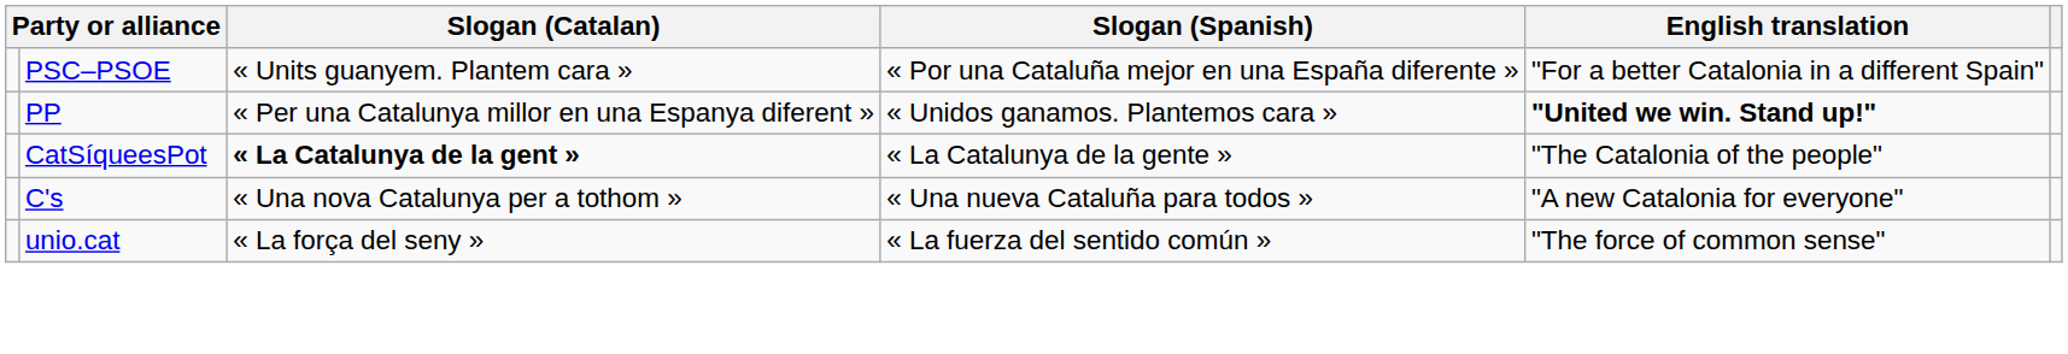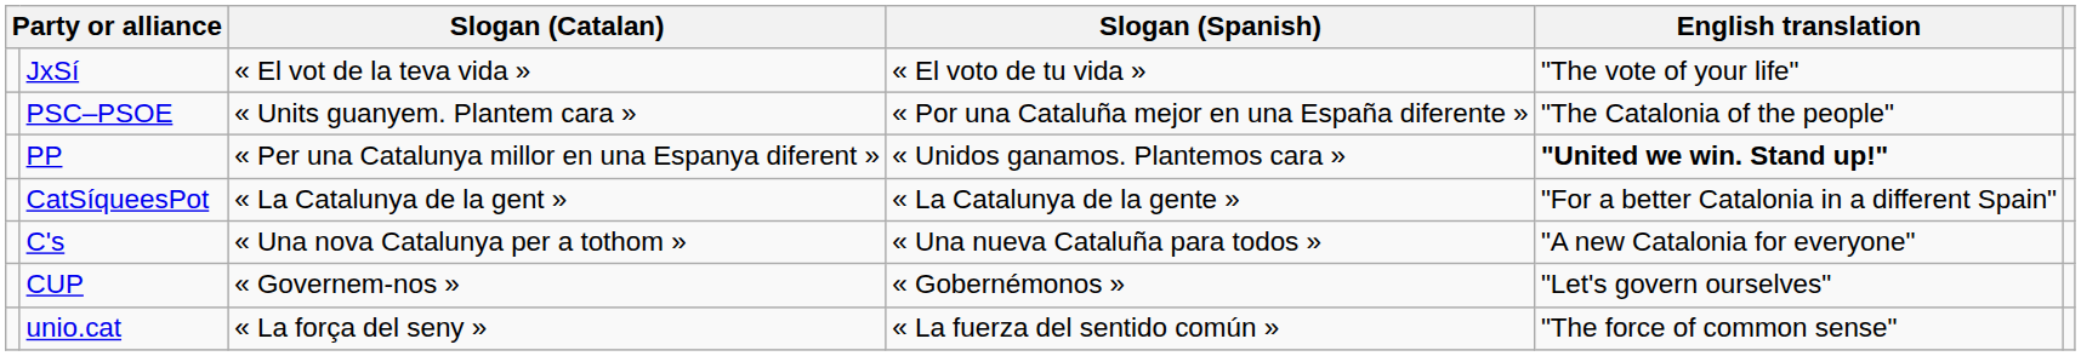+ row: JxSí | « El vot de la teva vida » | « El voto de tu vida » | "The vote of your life"
PSC–PSOE | English translation: "For a better Catalonia in a different Spain" -> "The Catalonia of the people"
CatSíqueesPot | Slogan (Catalan): bold -> normal
CatSíqueesPot | English translation: "The Catalonia of the people" -> "For a better Catalonia in a different Spain"
+ row: CUP | « Governem-nos » | « Gobernémonos » | "Let's govern ourselves"
